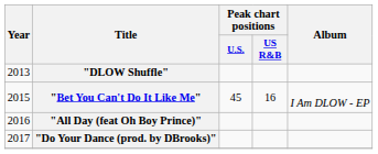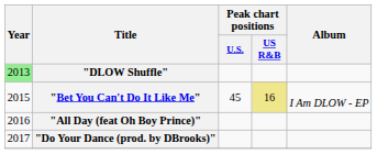"DLOW Shuffle" | Year: no background -> lightgreen background
"Bet You Can't Do It Like Me" | Peak chart positions / US R&B: no background -> khaki background
